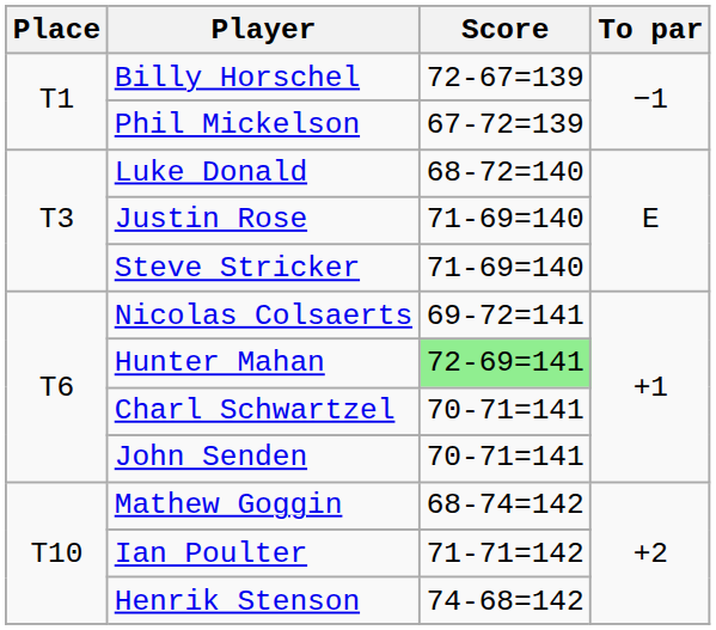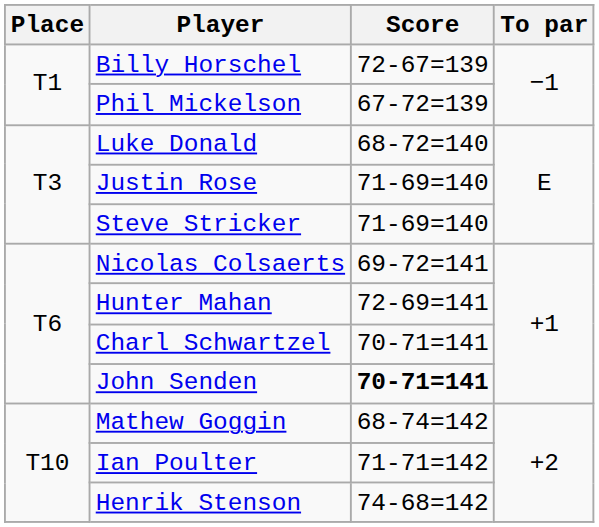Hunter Mahan | Score: lightgreen background -> no background
John Senden | Score: normal -> bold
